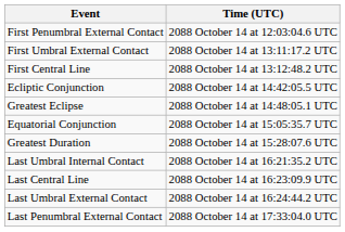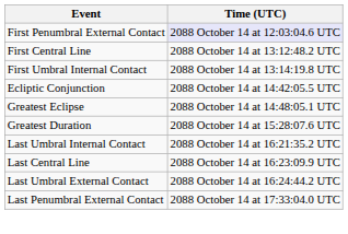First Penumbral External Contact | Time (UTC): no background -> lavender background
- row: First Umbral External Contact | 2088 October 14 at 13:11:17.2 UTC
+ row: First Umbral Internal Contact | 2088 October 14 at 13:14:19.8 UTC
- row: Equatorial Conjunction | 2088 October 14 at 15:05:35.7 UTC
